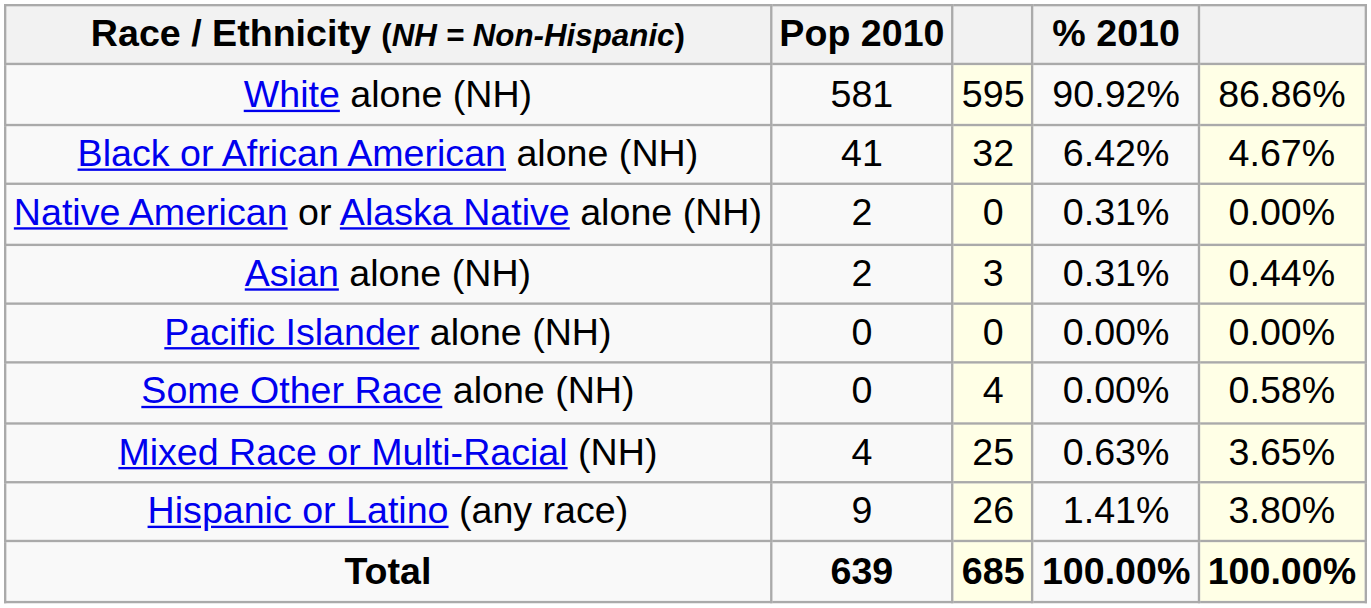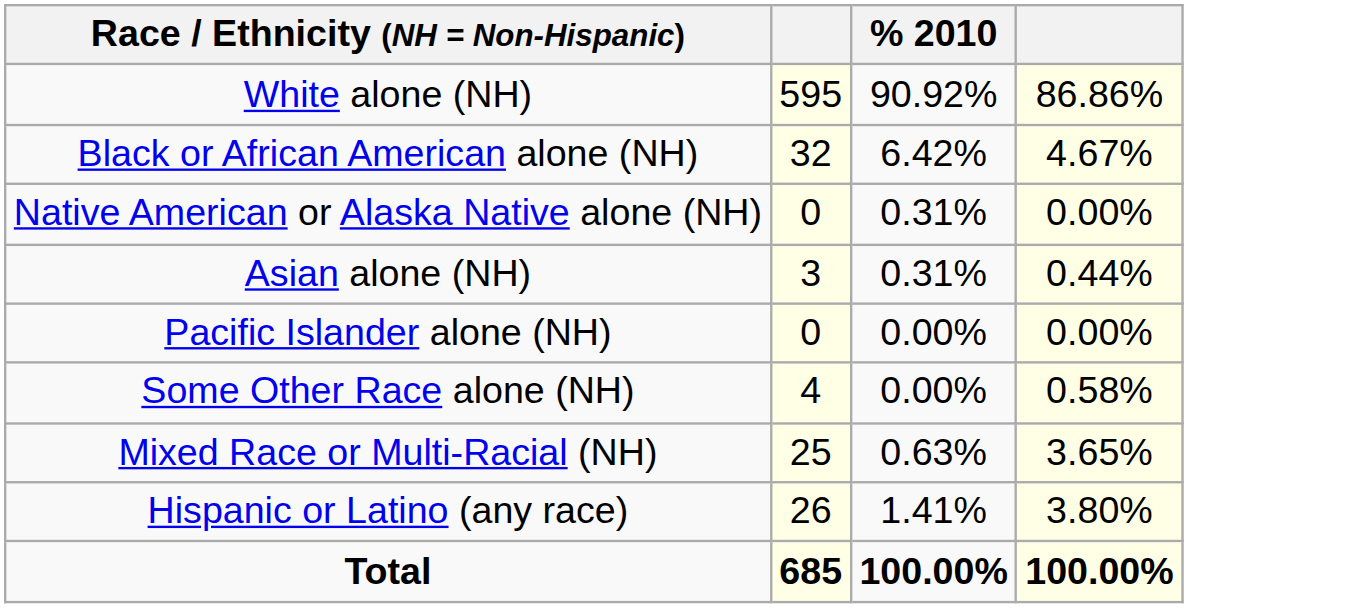- column: Pop 2010 | 581 | 41 | 2 | 2 | 0 | 0 | 4 | 9 | 639
